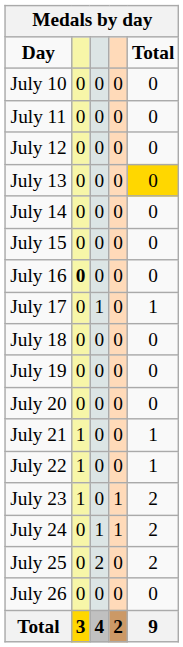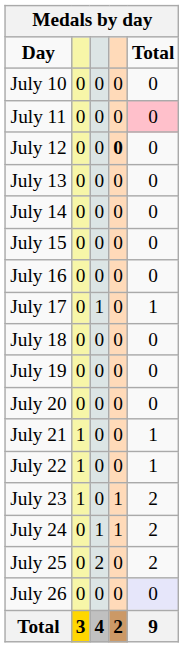July 11 | Total: no background -> pink background
July 12 | column 4: normal -> bold
July 13 | Total: gold background -> no background
July 16 | column 2: bold -> normal
July 26 | Total: no background -> lavender background
